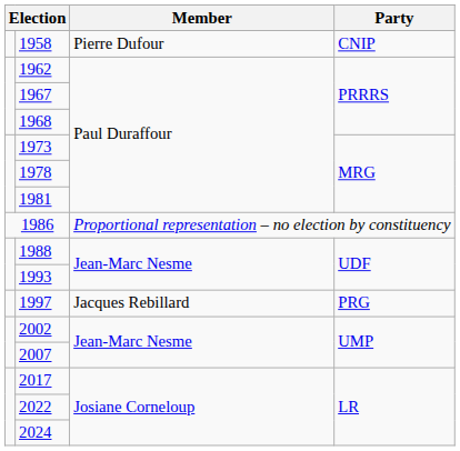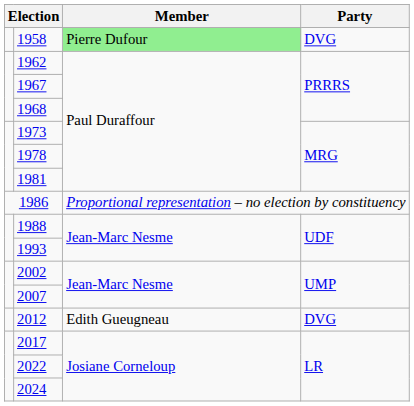1958 | Member: no background -> lightgreen background
1958 | Party: CNIP -> DVG
- row: 1997 | Jacques Rebillard | PRG
+ row: 2012 | Edith Gueugneau | DVG
